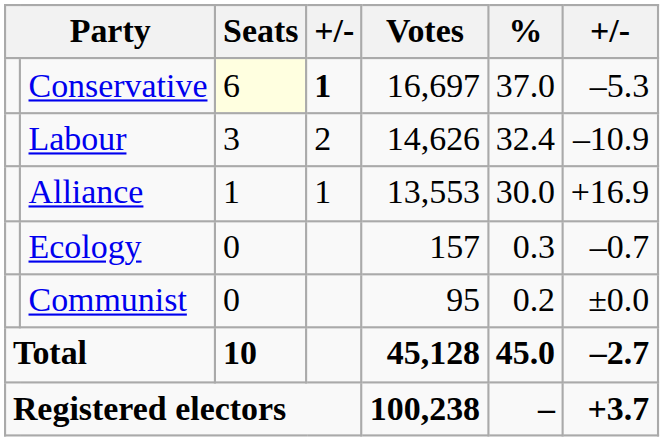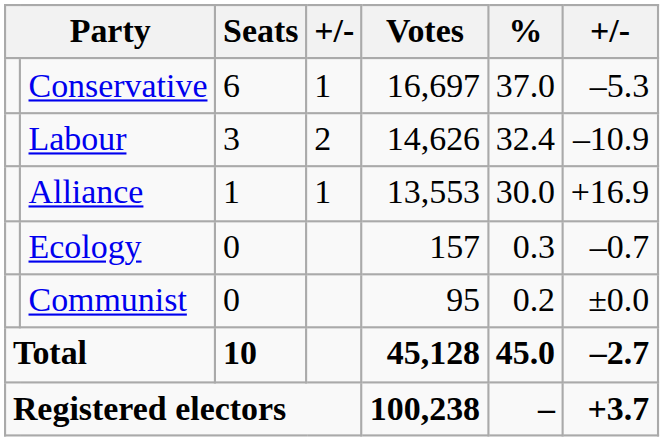Conservative | Seats: lightyellow background -> no background
Conservative | column 4: bold -> normal
